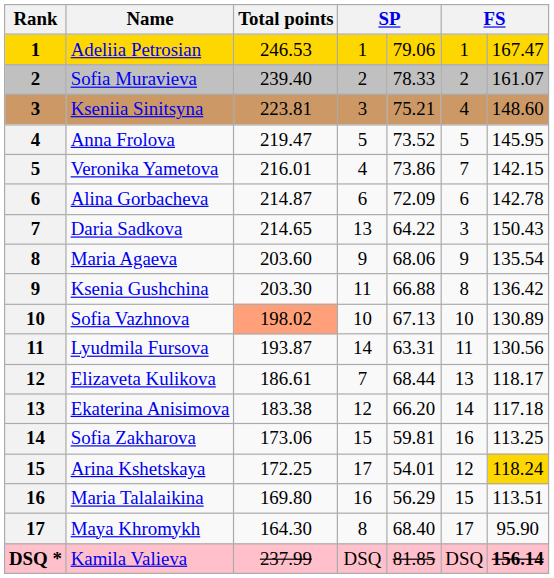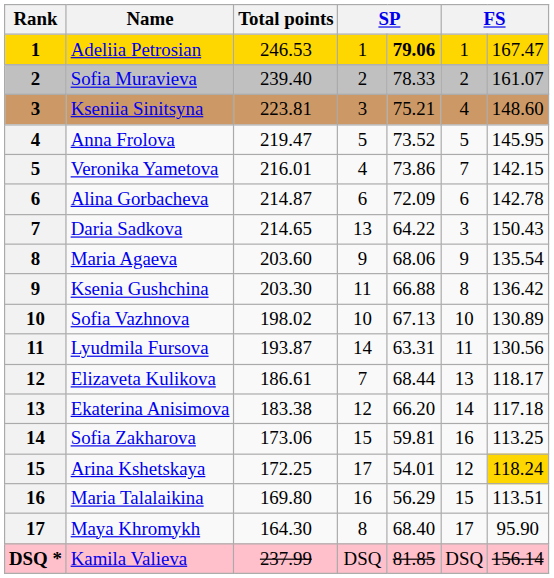Adeliia Petrosian | column 5: normal -> bold
Sofia Vazhnova | Total points: lightsalmon background -> no background
Kamila Valieva | column 7: bold -> normal
